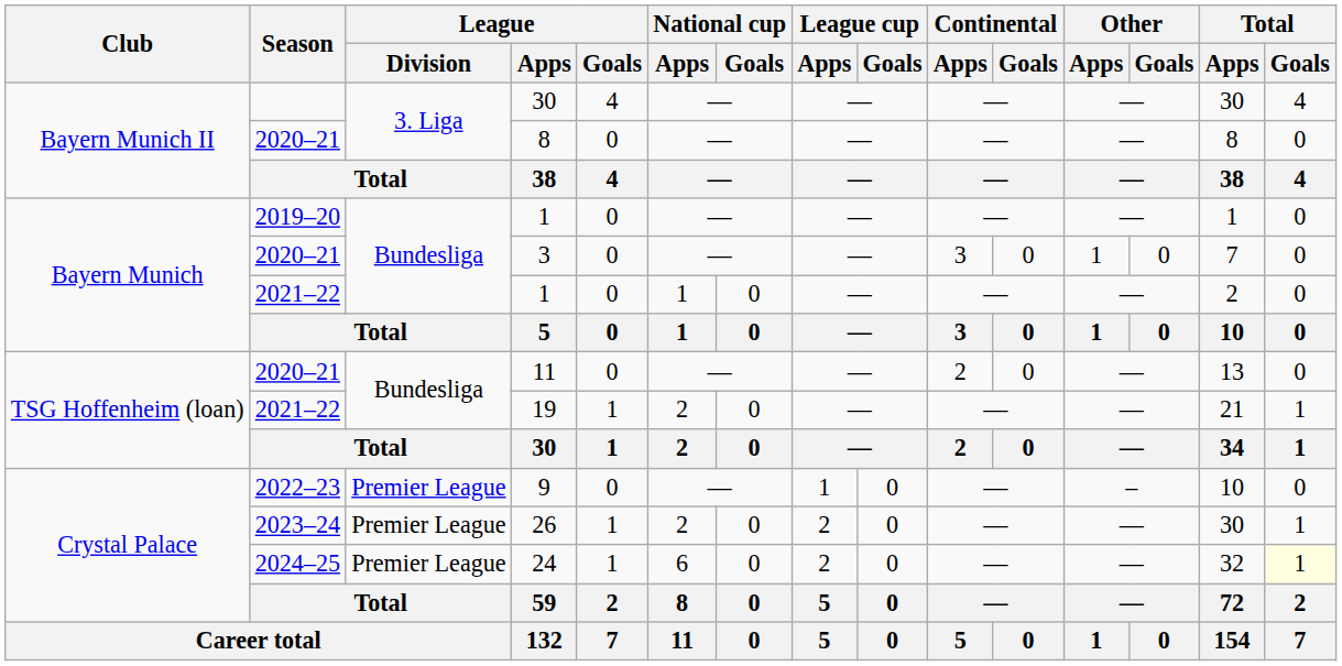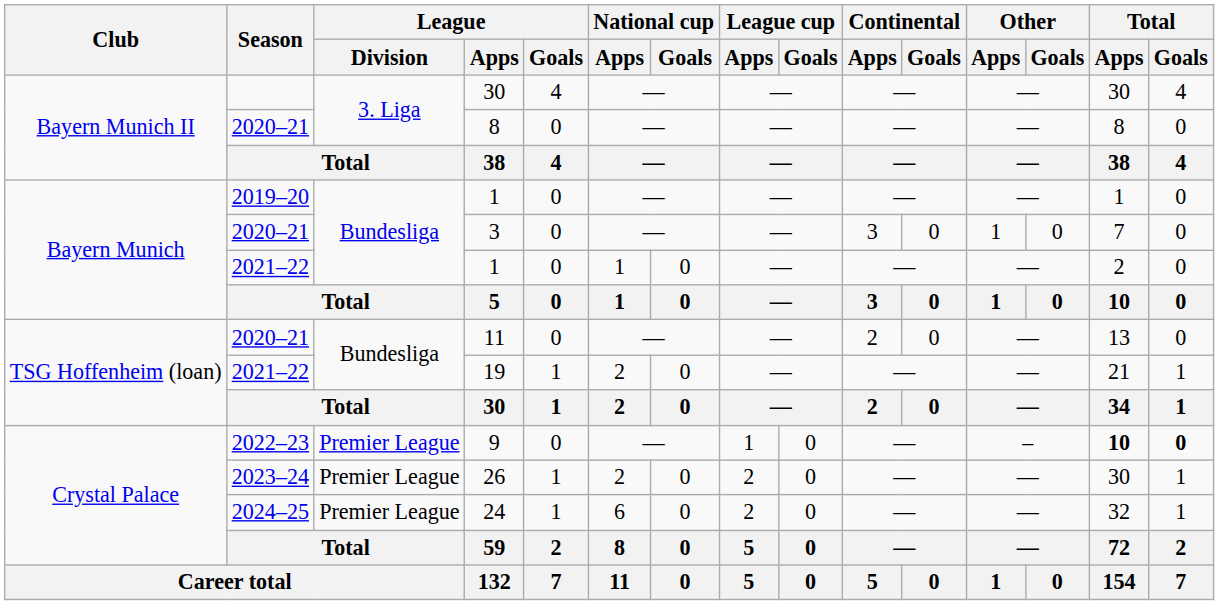9 | Total / Apps: normal -> bold
9 | Total / Goals: normal -> bold
24 | Total / Goals: lightyellow background -> no background
